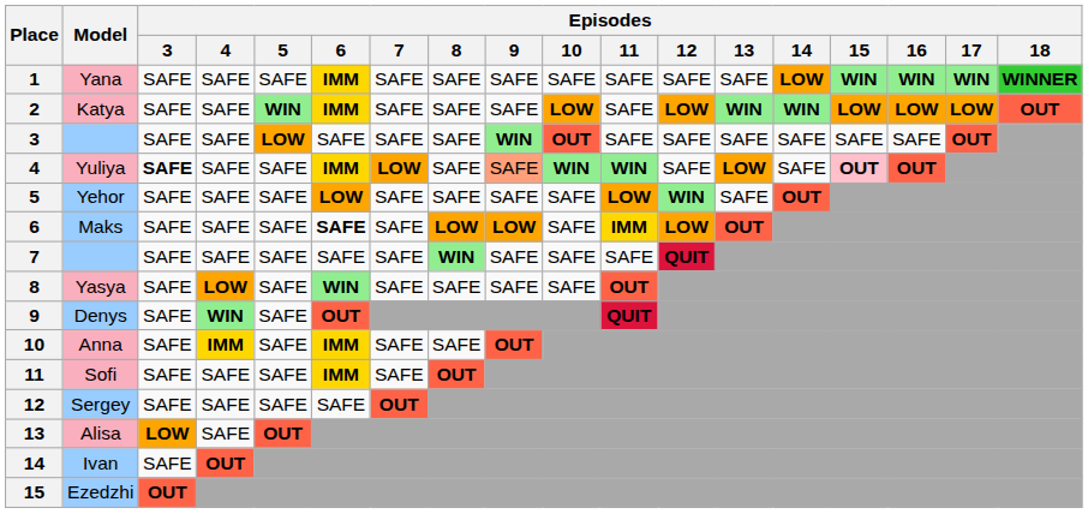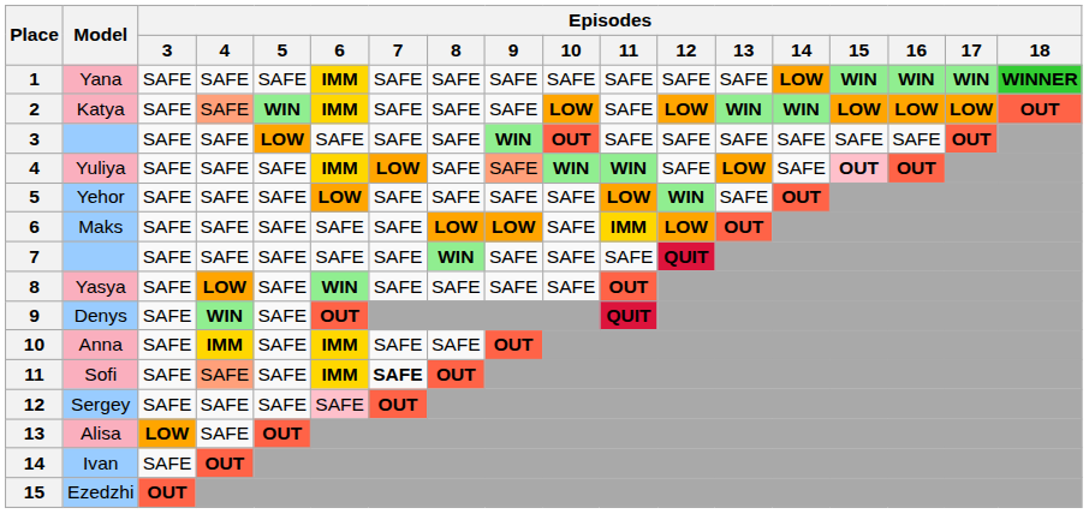Katya | Episodes / 4: no background -> lightsalmon background
Yuliya | Episodes / 3: bold -> normal
Maks | Episodes / 6: bold -> normal
Sofi | Episodes / 4: no background -> lightsalmon background
Sofi | Episodes / 7: normal -> bold
Sergey | Episodes / 6: no background -> pink background
